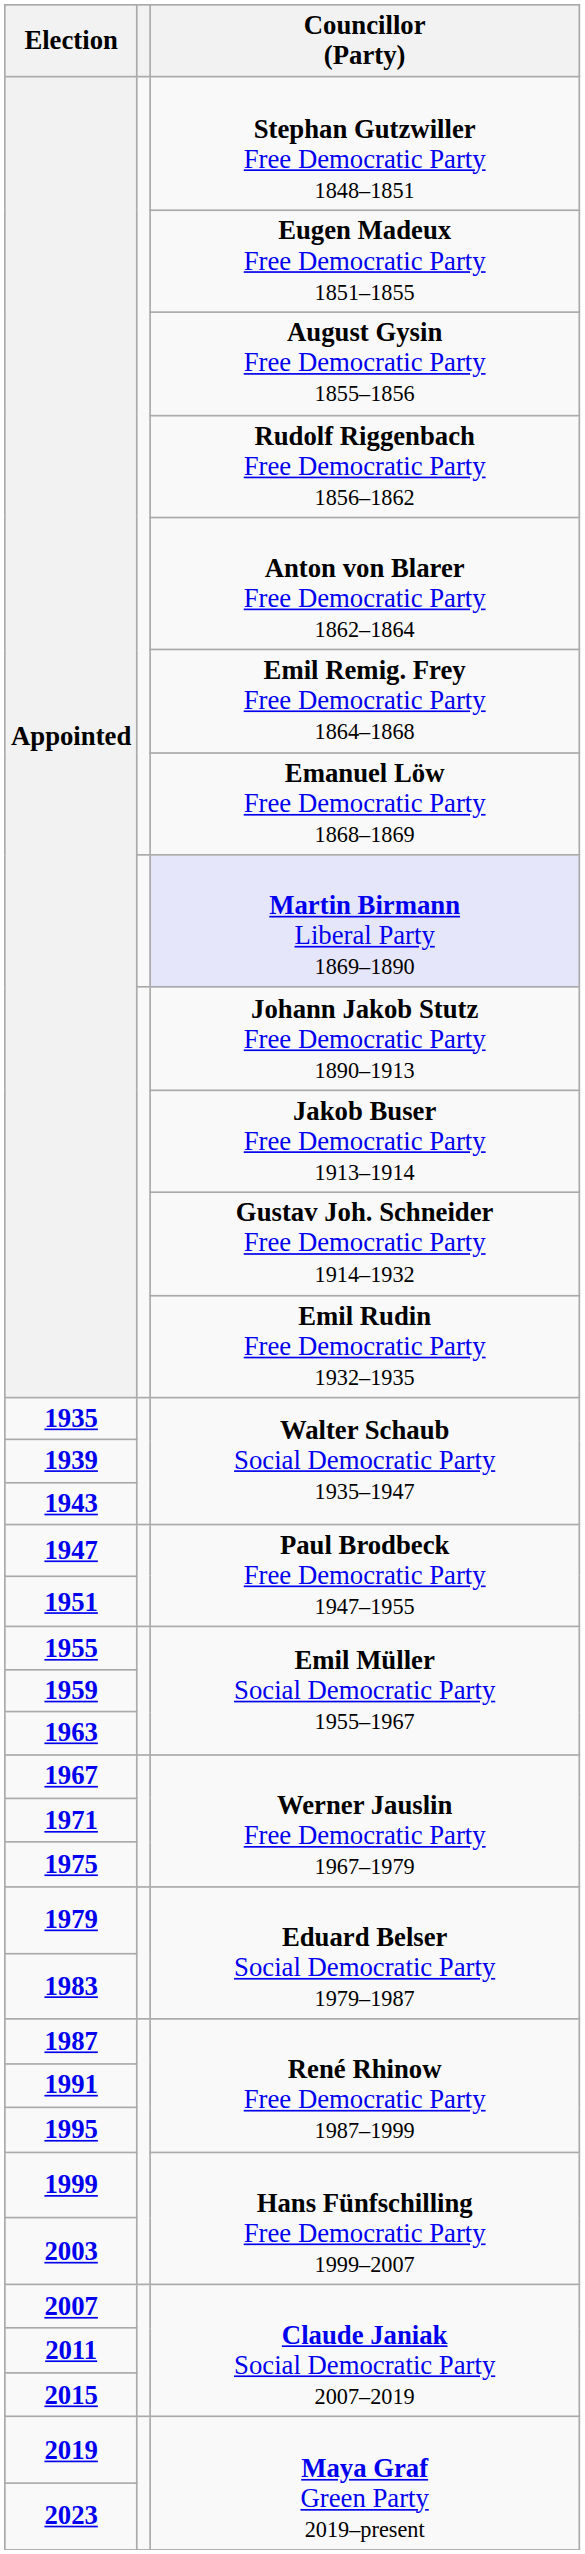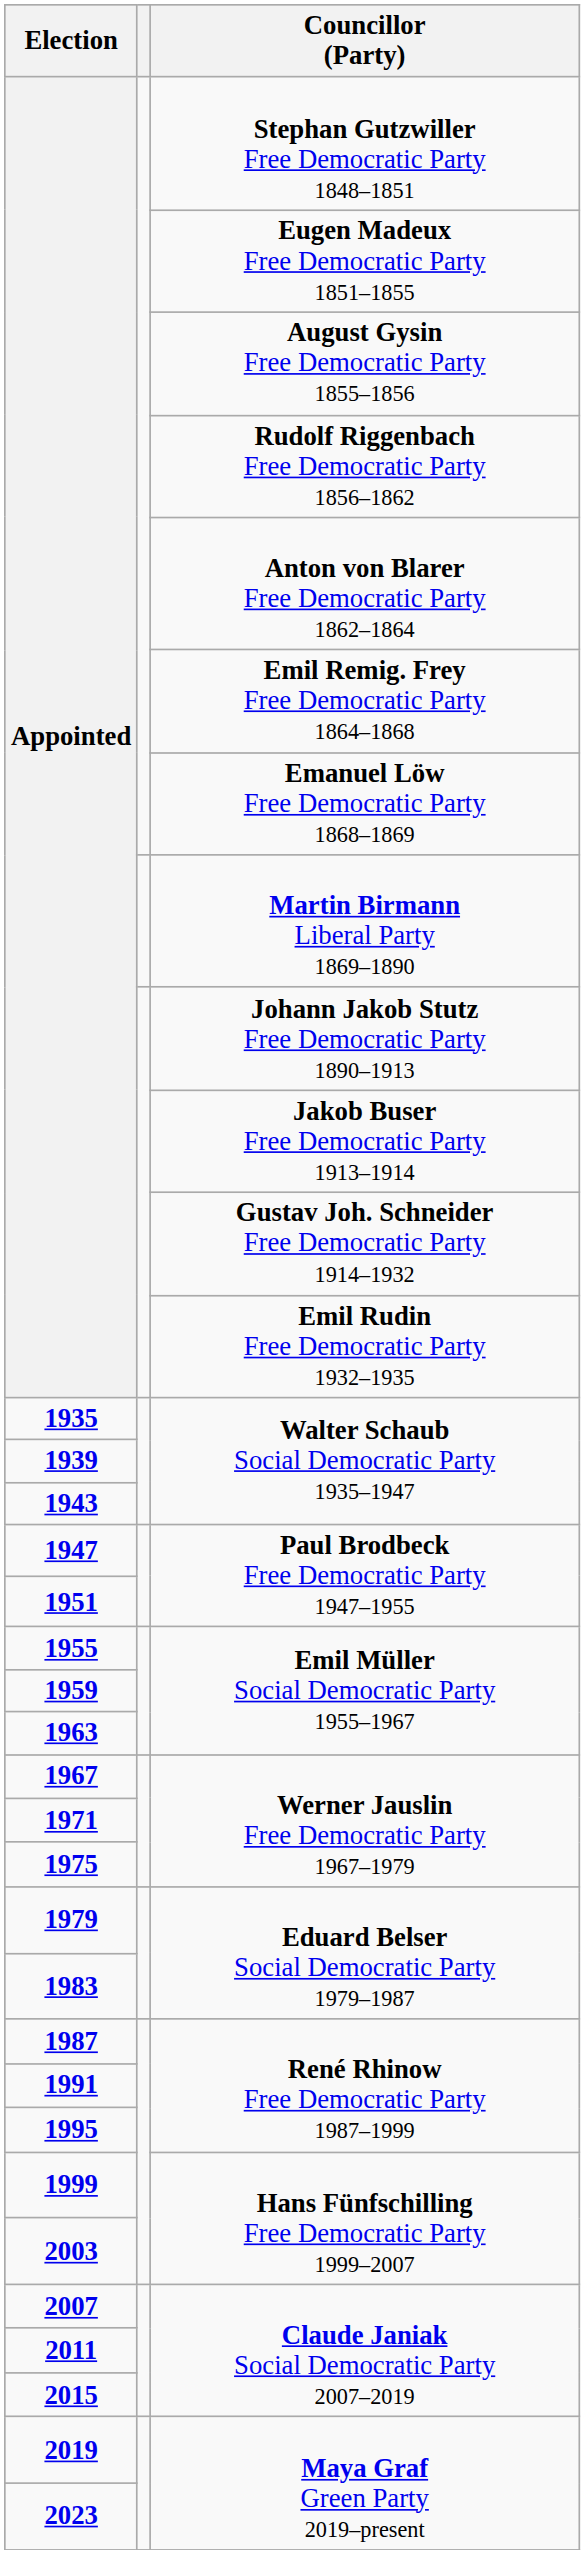Appointed / Martin Birmann Liberal Party 1869–1890 | Councillor (Party): lavender background -> no background
